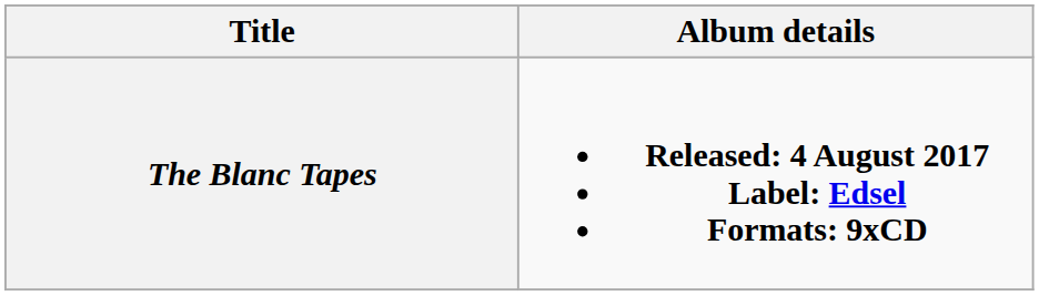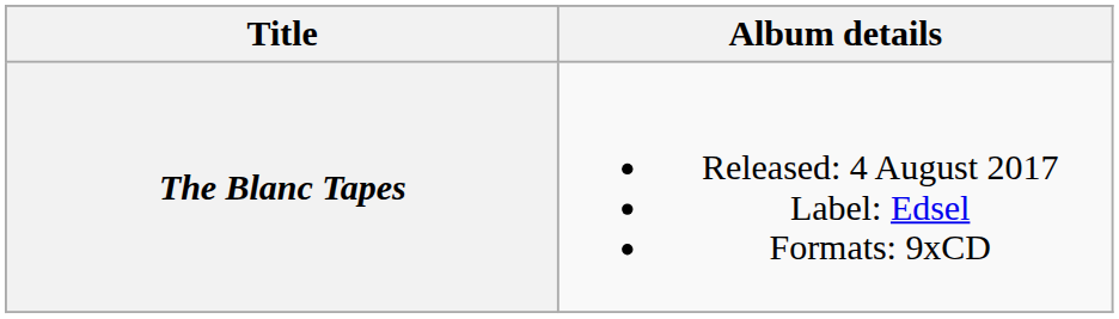The Blanc Tapes | Album details: bold -> normal
